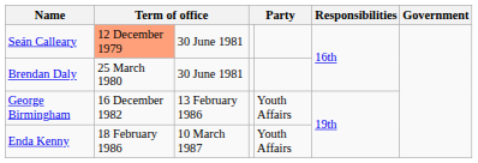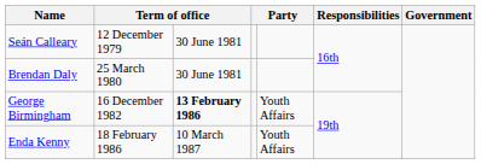Seán Calleary | column 2: lightsalmon background -> no background
George Birmingham | column 3: normal -> bold
